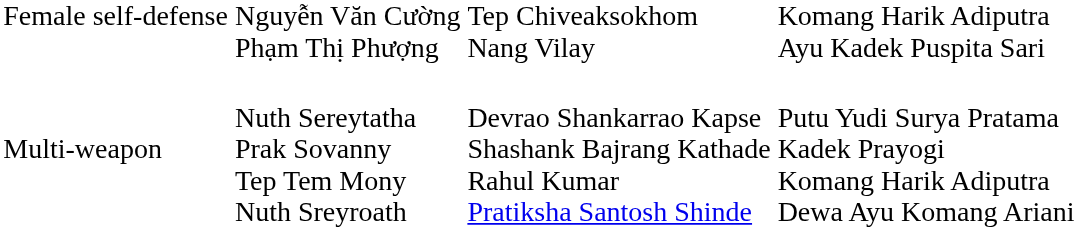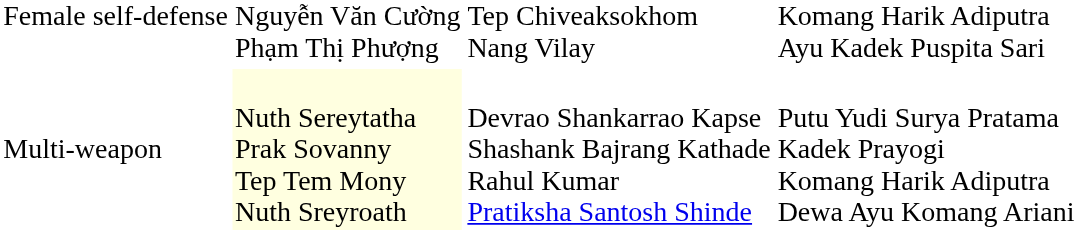Multi-weapon | column 2: no background -> lightyellow background
